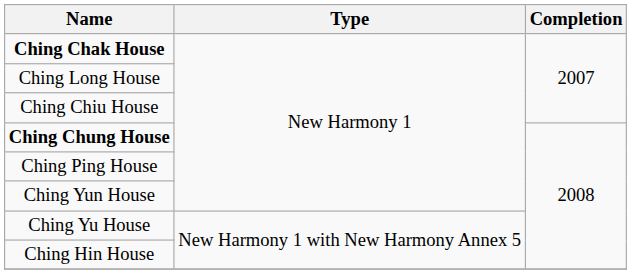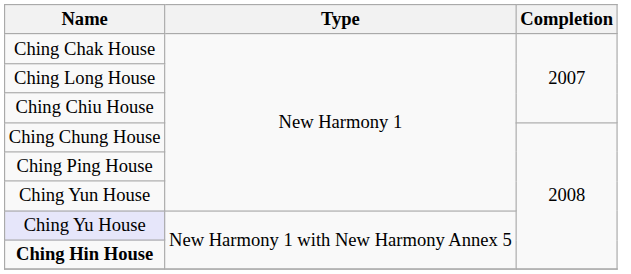Ching Chak House | Name: bold -> normal
Ching Chung House | Name: bold -> normal
Ching Yu House | Name: no background -> lavender background
Ching Hin House | Name: normal -> bold
